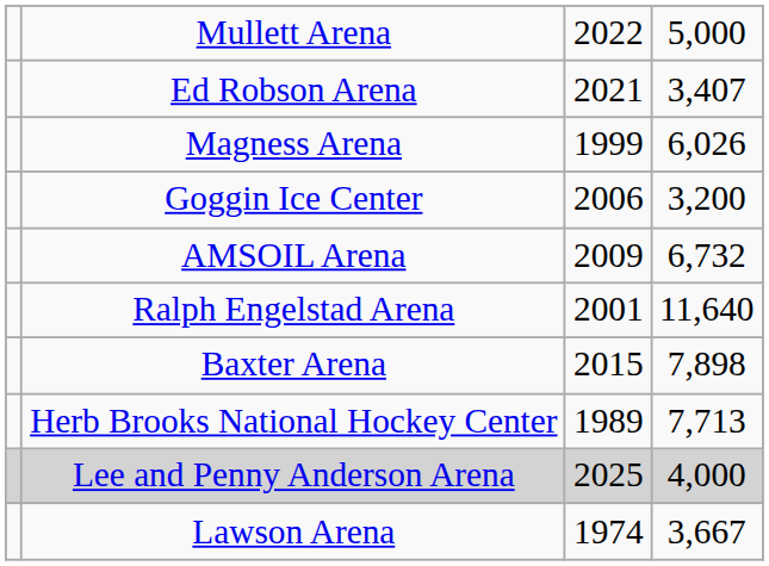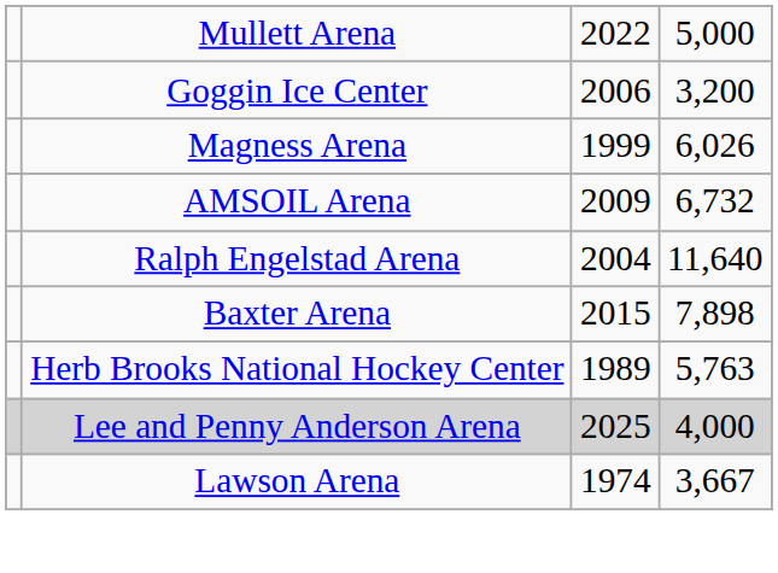- row: Ed Robson Arena | 2021 | 3,407
rows swapped: Magness Arena <-> Goggin Ice Center
Ralph Engelstad Arena | column 3: 2001 -> 2004
Herb Brooks National Hockey Center | column 4: 7,713 -> 5,763
